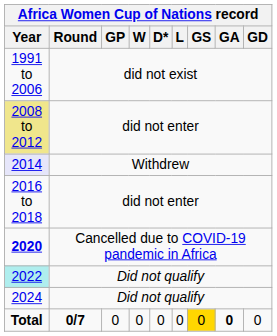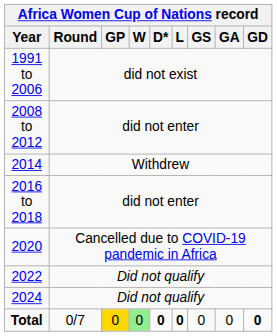2008 to 2012 | Year: khaki background -> no background
2014 | Year: lavender background -> no background
2020 | Year: bold -> normal
2022 | Year: paleturquoise background -> no background
Total | Round: bold -> normal
Total | GP: no background -> gold background
Total | W: no background -> lightgreen background
Total | D*: normal -> bold
Total | L: normal -> bold
Total | GS: gold background -> no background
Total | GA: bold -> normal
Total | GD: normal -> bold
